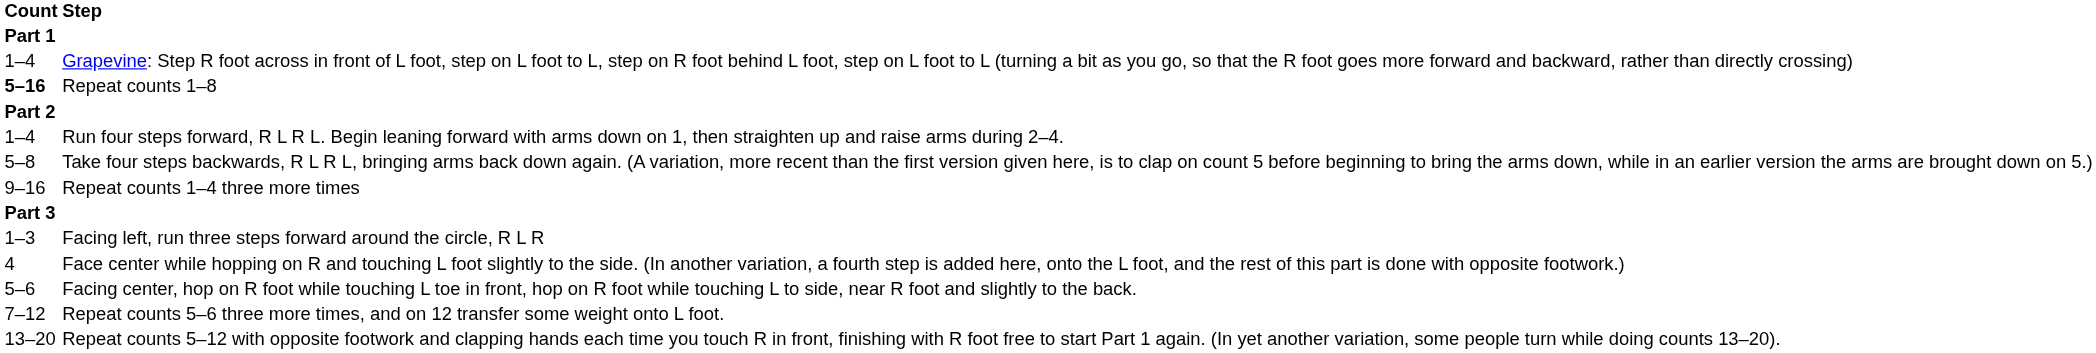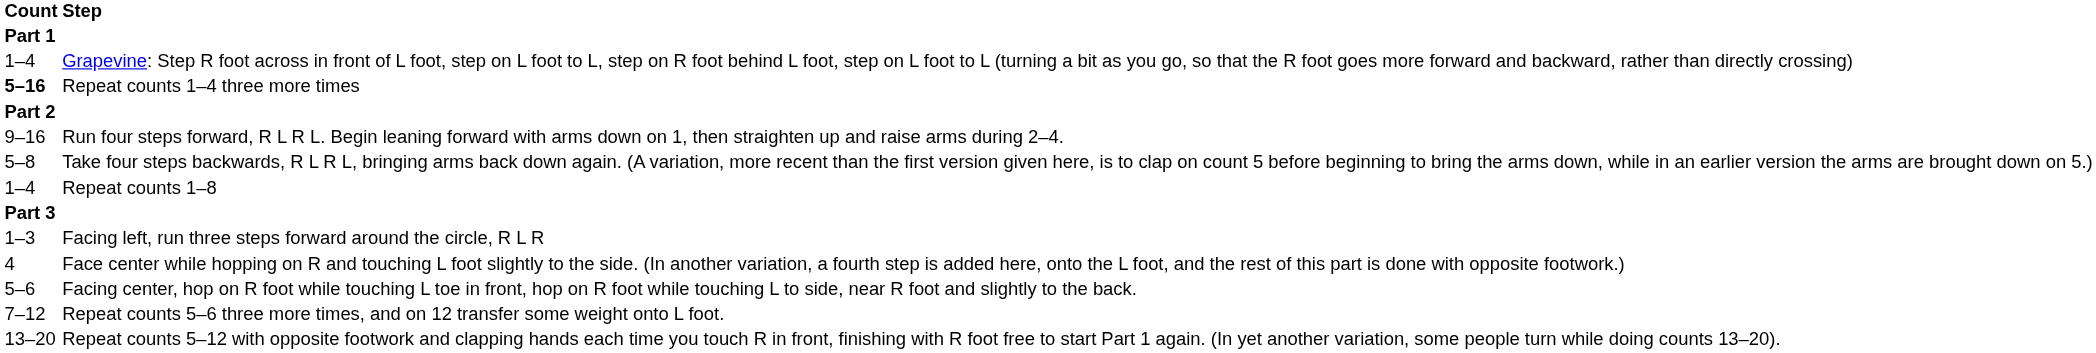row 4 | Step: Repeat counts 1–8 -> Repeat counts 1–4 three more times
row 6 | Count: 1–4 -> 9–16
row 8 | Count: 9–16 -> 1–4
row 8 | Step: Repeat counts 1–4 three more times -> Repeat counts 1–8
